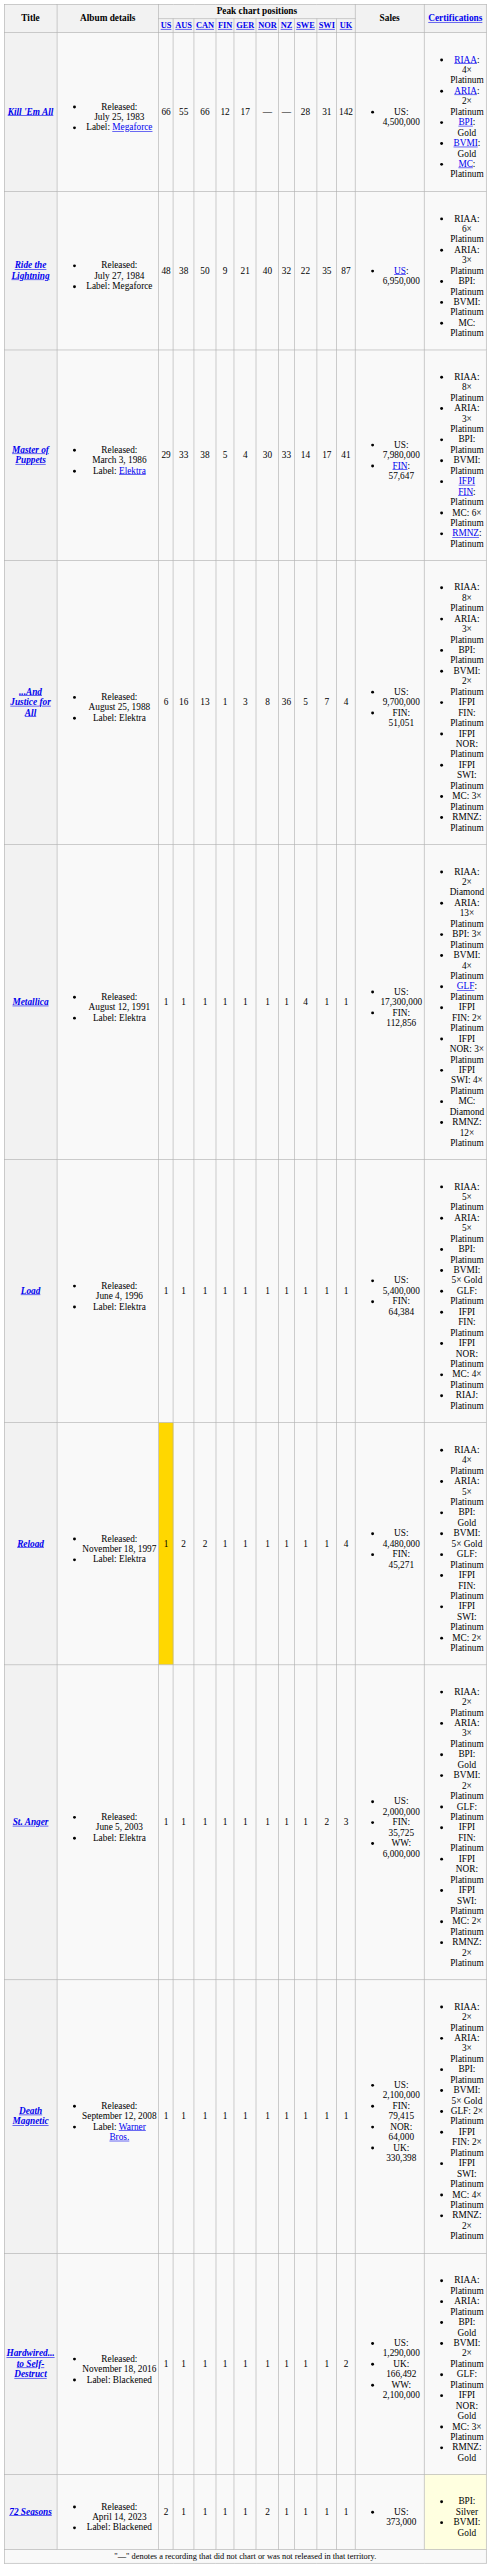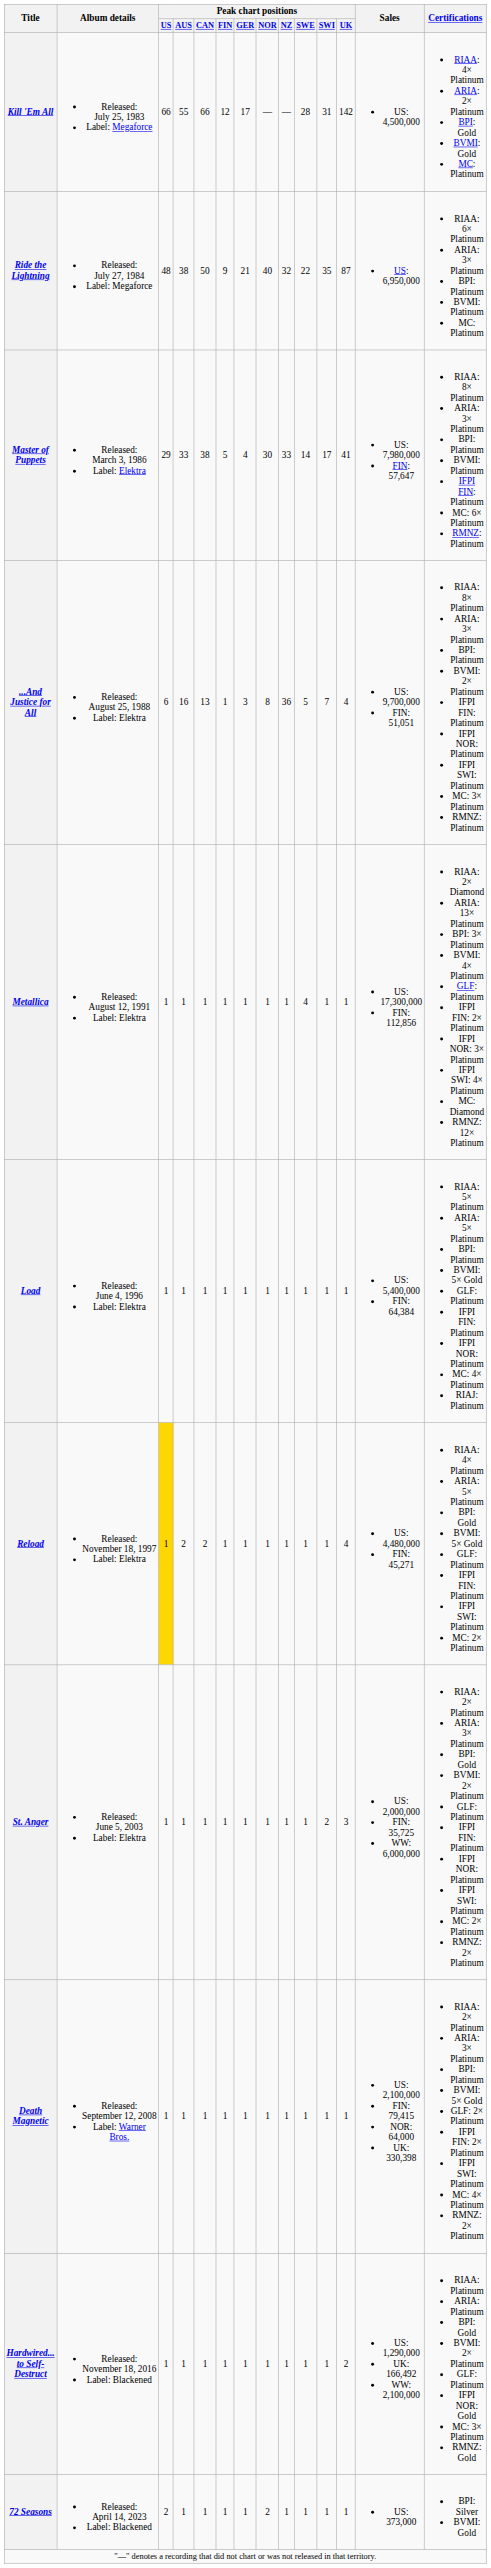72 Seasons | Certifications: lightyellow background -> no background
